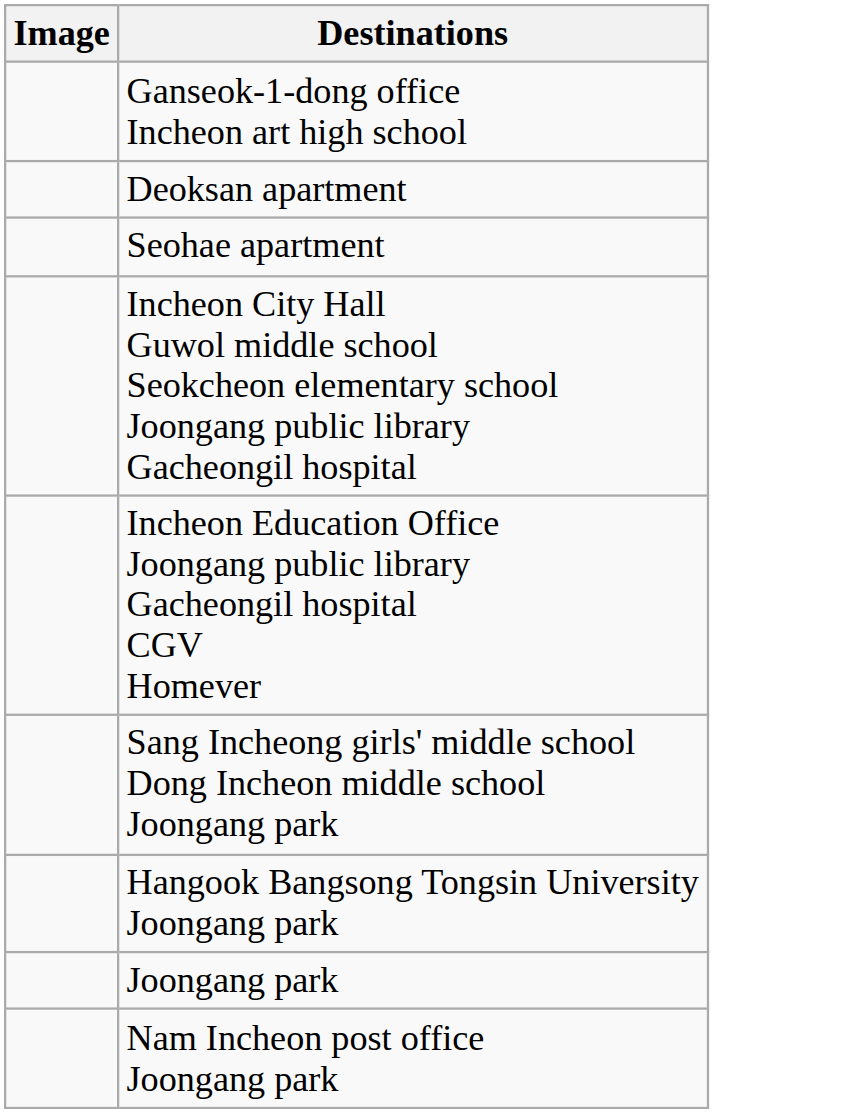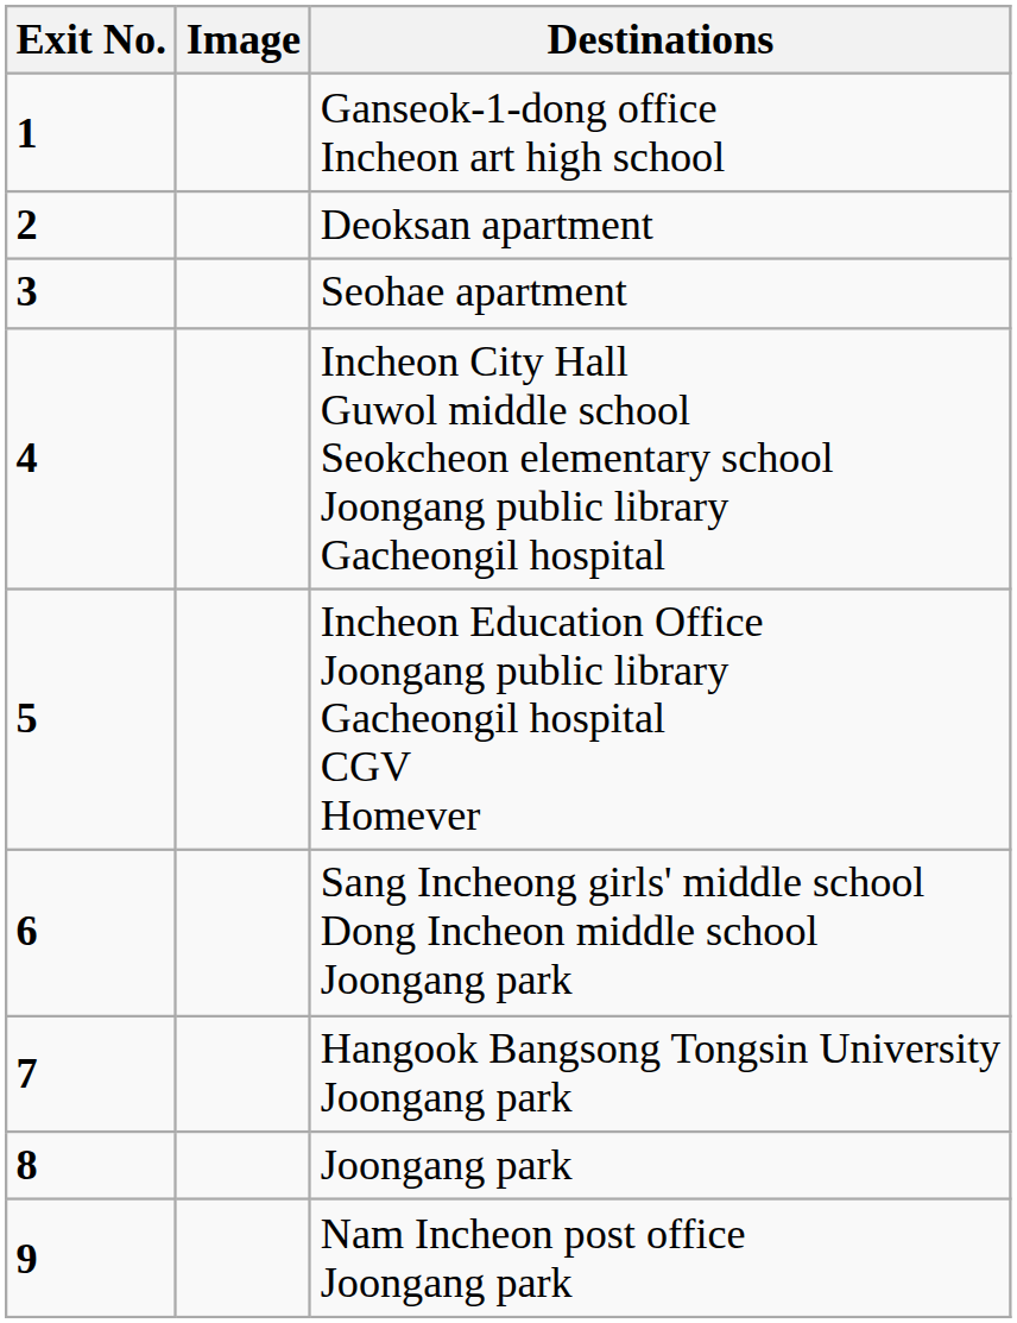+ column: Exit No. | 1 | 2 | 3 | 4 | 5 | 6 | 7 | 8 | 9
